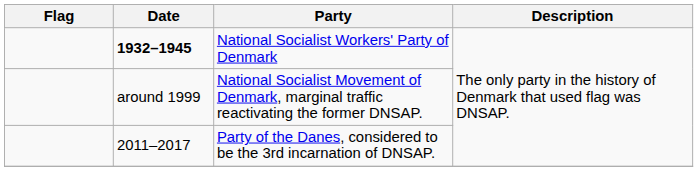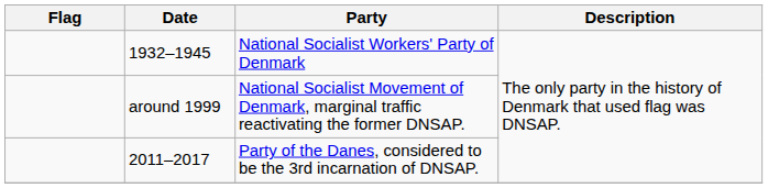National Socialist Workers' Party of Denmark | Date: bold -> normal
